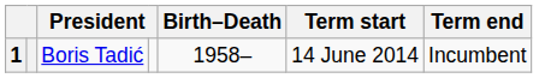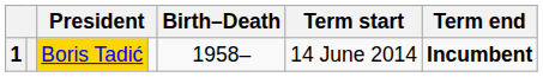1 | column 3: no background -> gold background
1 | Term end: normal -> bold
